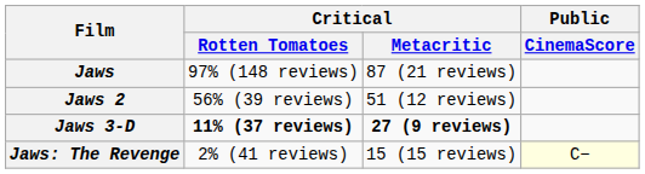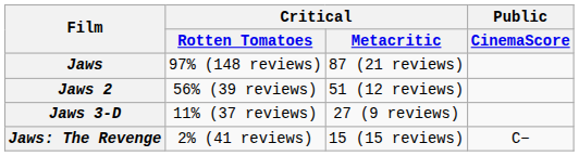Jaws 3-D | Critical / Rotten Tomatoes: bold -> normal
Jaws 3-D | Critical / Metacritic: bold -> normal
Jaws: The Revenge | Public / CinemaScore: lightyellow background -> no background
